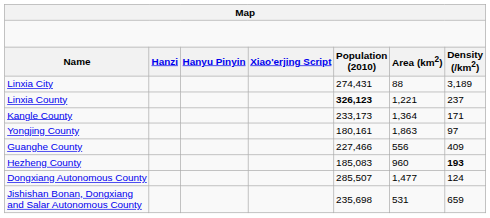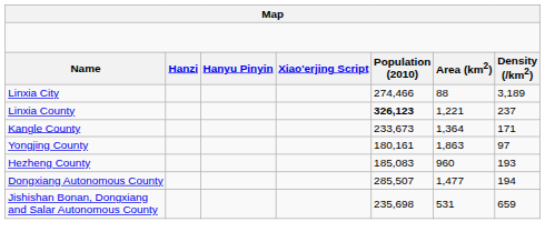Linxia City | column 5: 274,431 -> 274,466
Kangle County | column 5: 233,173 -> 233,673
- row: Guanghe County | 227,466 | 556 | 409
Hezheng County | column 7: bold -> normal
Dongxiang Autonomous County | column 7: 124 -> 194
